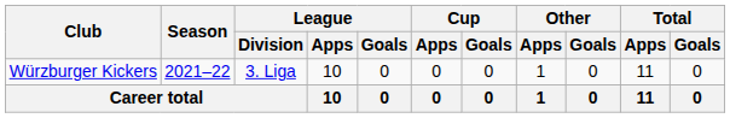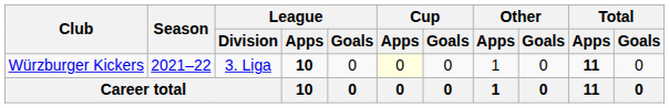Würzburger Kickers | League / Apps: normal -> bold
Würzburger Kickers | Cup / Apps: no background -> lightyellow background
Würzburger Kickers | Total / Apps: normal -> bold
